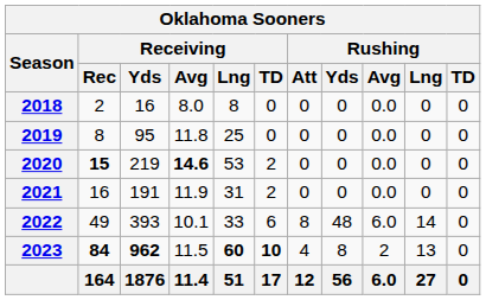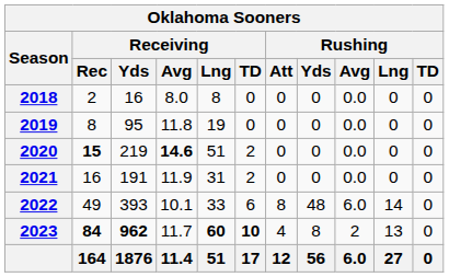2019 | Receiving / Lng: 25 -> 19
2020 | Receiving / Lng: 53 -> 51
2023 | Receiving / Avg: 11.5 -> 11.7
